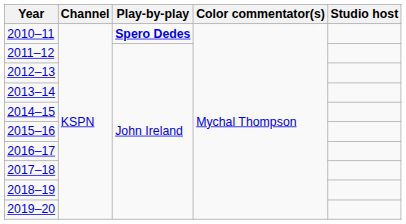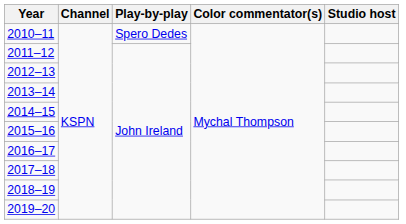2010–11 | Play-by-play: bold -> normal
